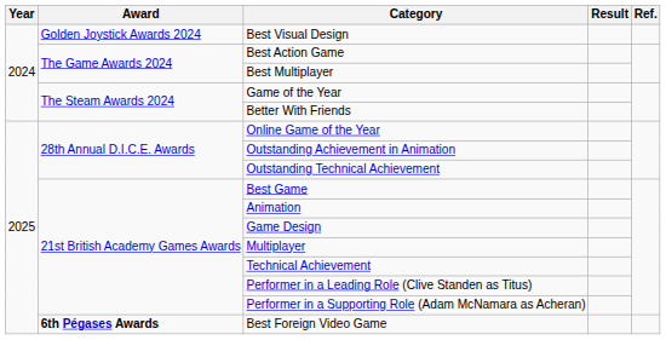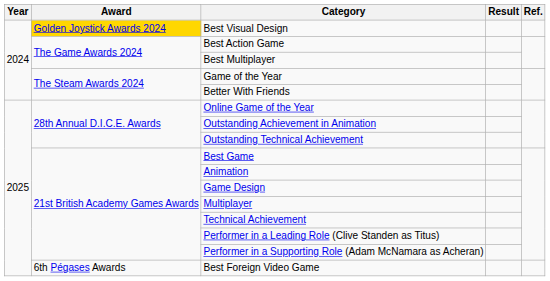Best Visual Design | Award: no background -> gold background
Best Foreign Video Game | Award: bold -> normal
